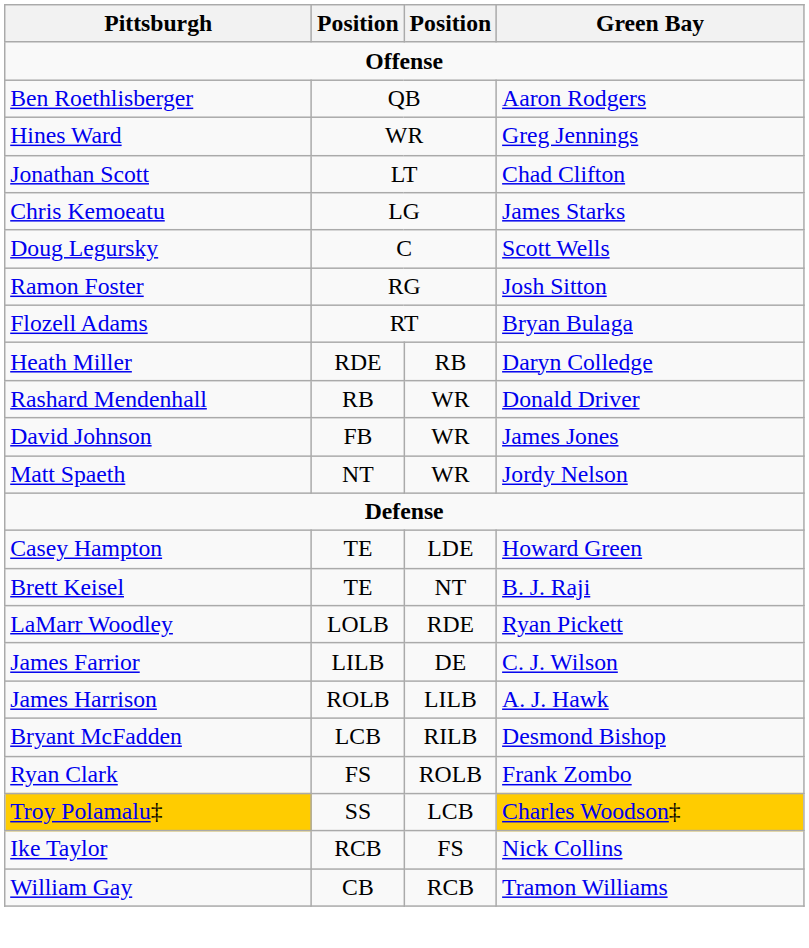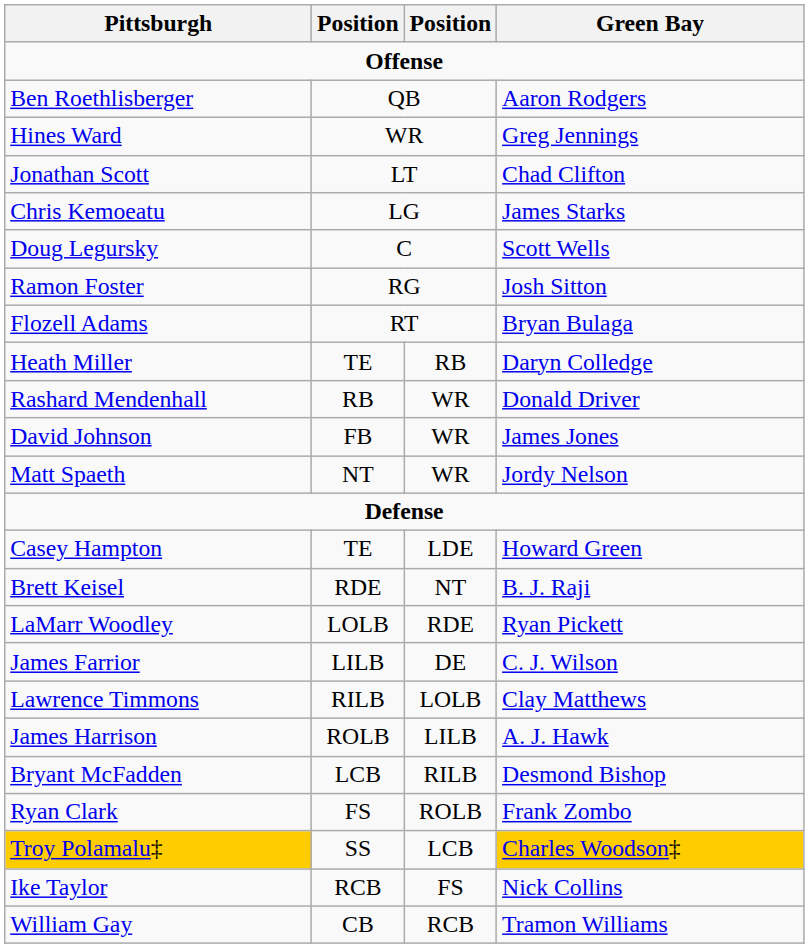Heath Miller | column 2: RDE -> TE
Brett Keisel | column 2: TE -> RDE
+ row: Lawrence Timmons | RILB | LOLB | Clay Matthews
